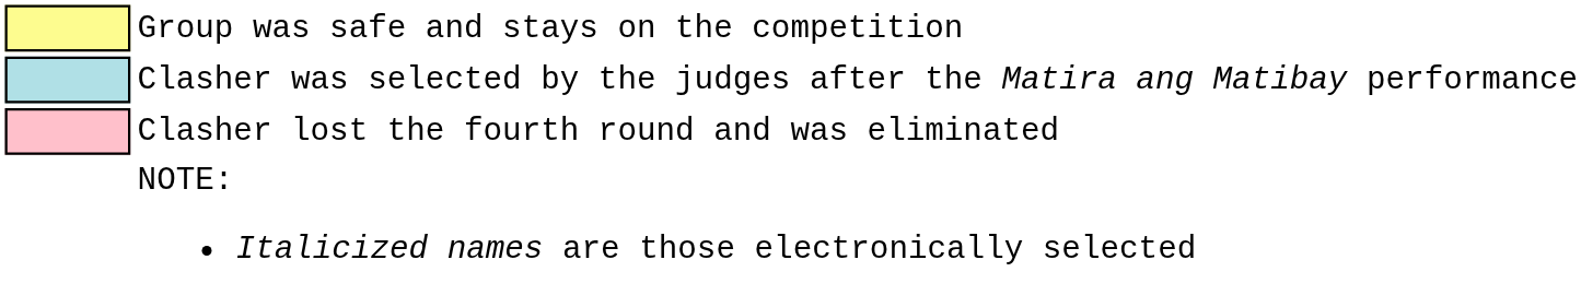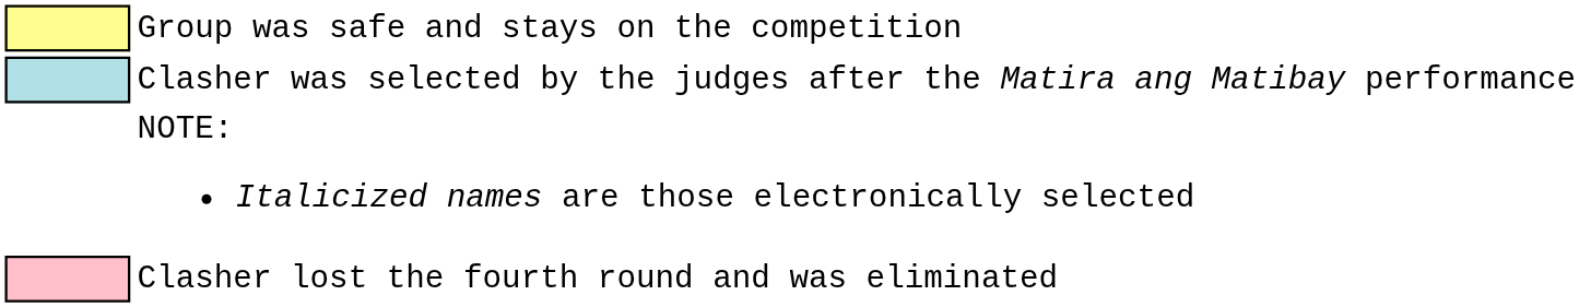rows swapped: Clasher lost the fourth round and was eliminated <-> NOTE: Italicized names are those electronically selected
